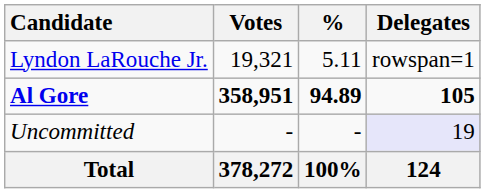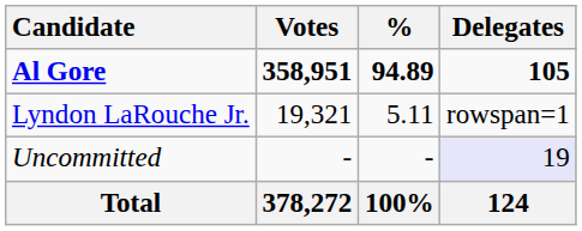rows swapped: Al Gore <-> Lyndon LaRouche Jr.
